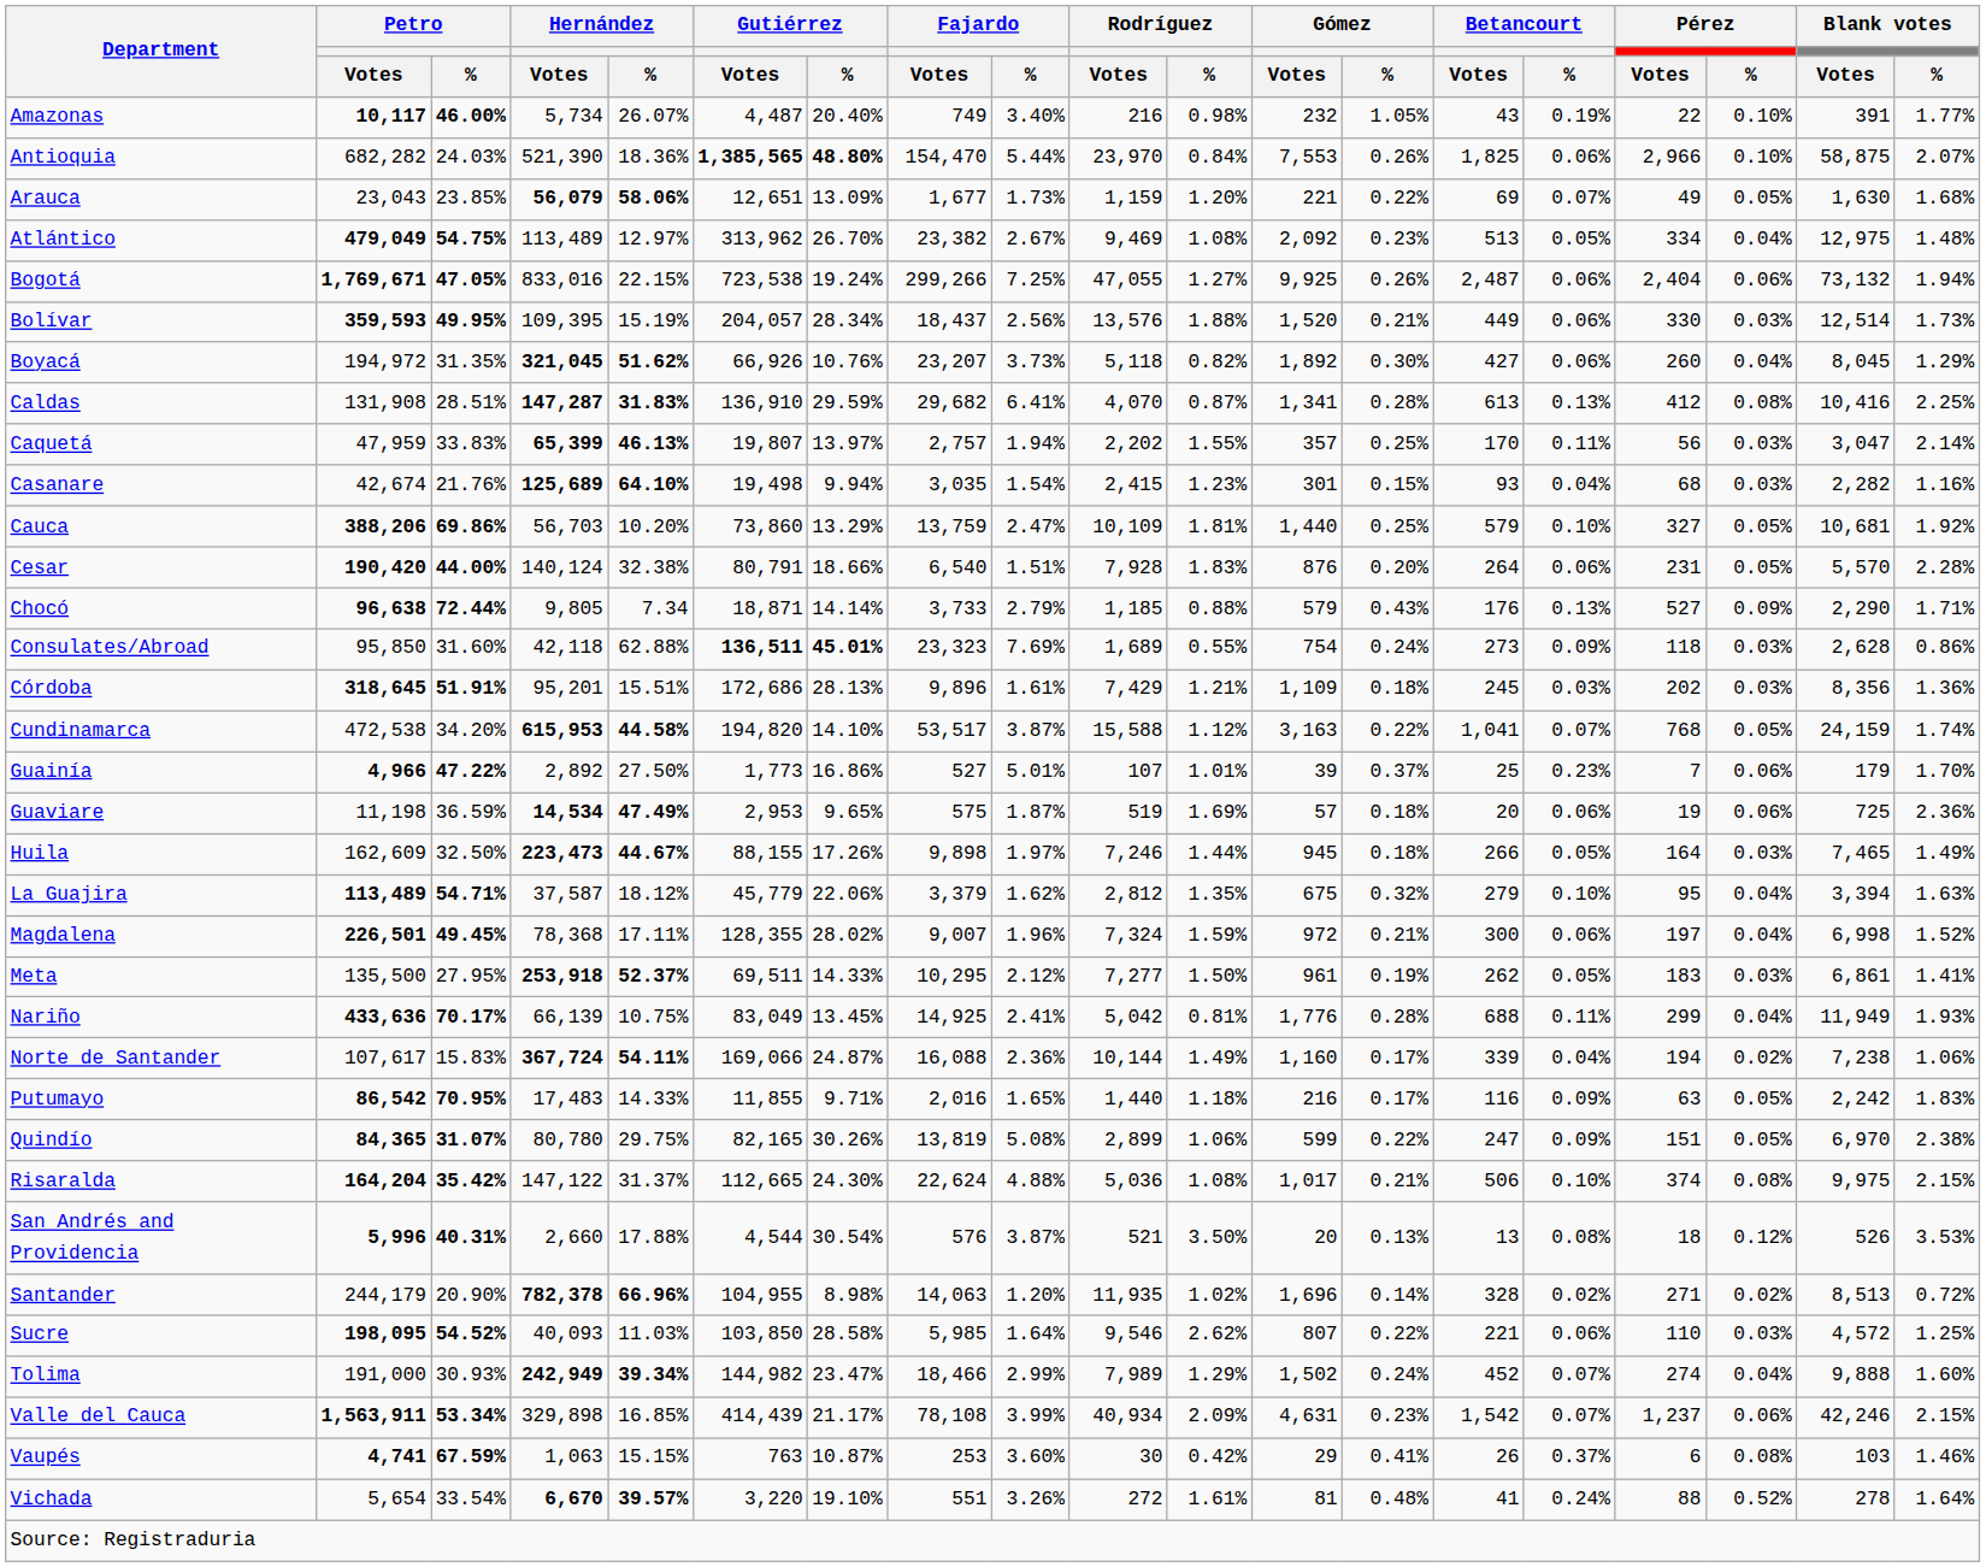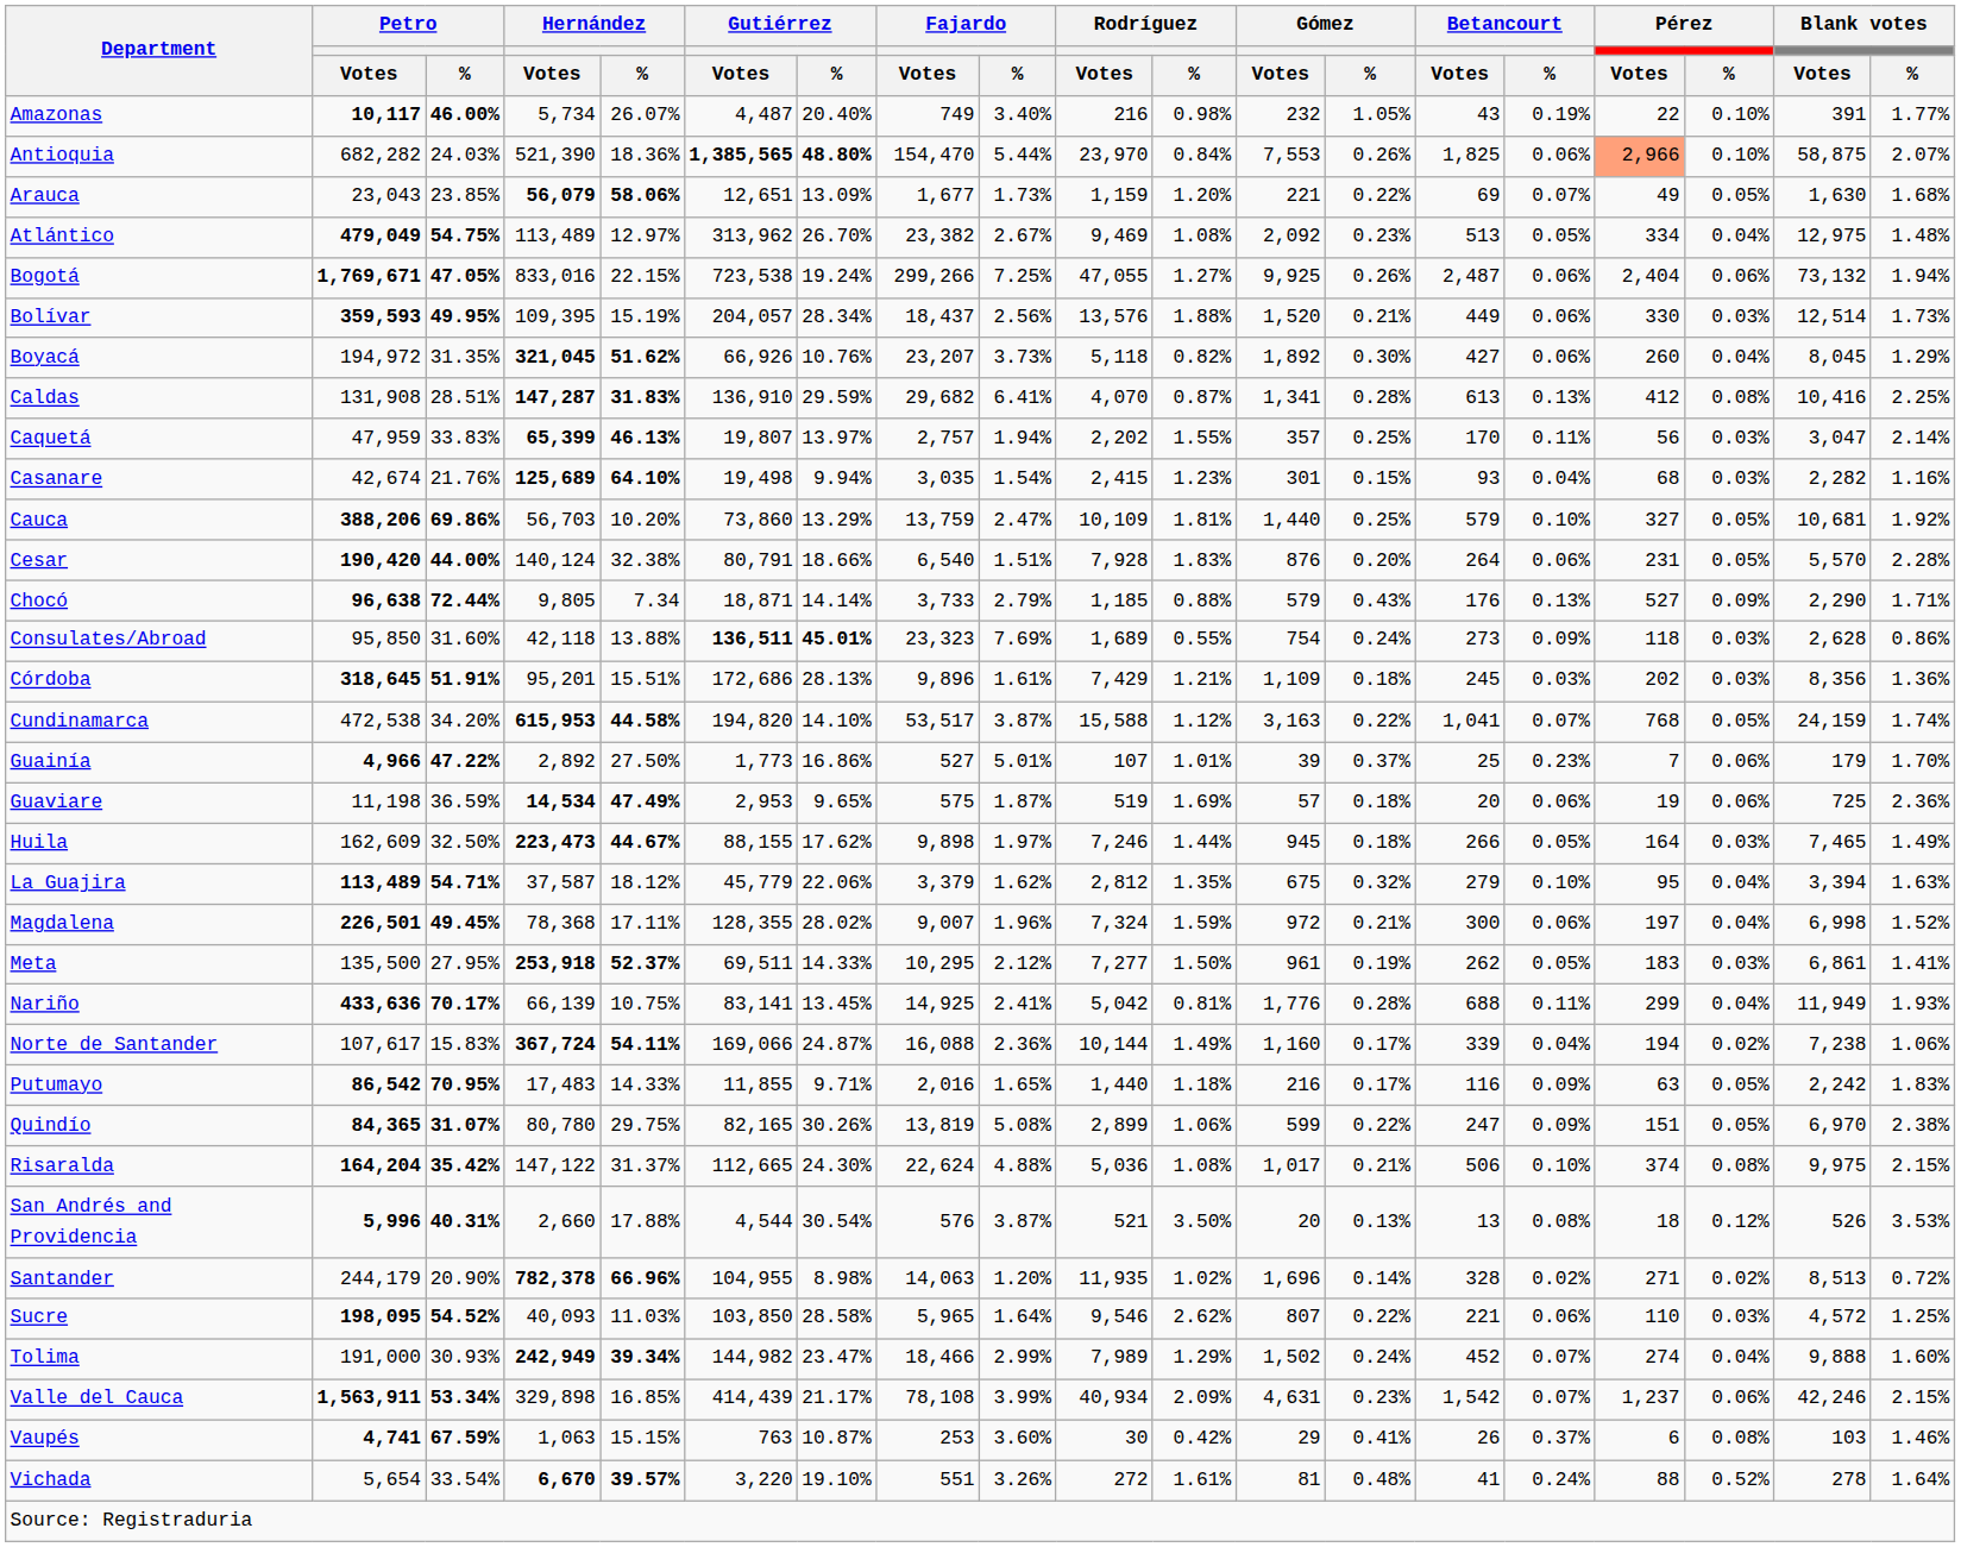Antioquia | Pérez / Votes: no background -> lightsalmon background
Consulates/Abroad | Hernández / %: 62.88% -> 13.88%
Huila | Gutiérrez / %: 17.26% -> 17.62%
Nariño | Gutiérrez / Votes: 83,049 -> 83,141
Sucre | Fajardo / Votes: 5,985 -> 5,965
